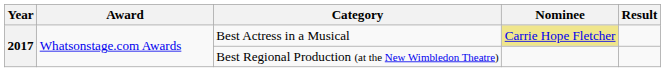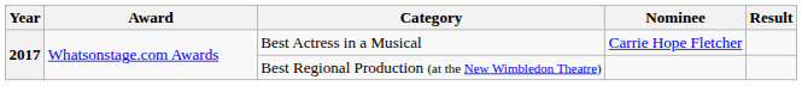Best Actress in a Musical | Nominee: khaki background -> no background
